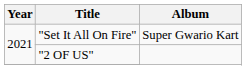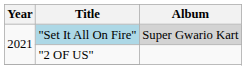"Set It All On Fire" | Title: no background -> lightblue background
"Set It All On Fire" | Album: no background -> lightgrey background
